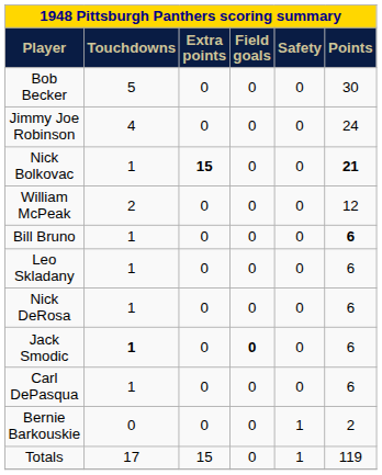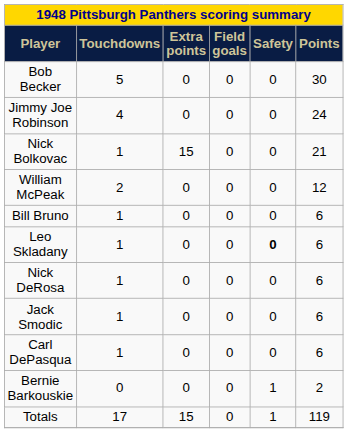Nick Bolkovac | Extra points: bold -> normal
Nick Bolkovac | Points: bold -> normal
Bill Bruno | Points: bold -> normal
Leo Skladany | Safety: normal -> bold
Jack Smodic | Touchdowns: bold -> normal
Jack Smodic | Field goals: bold -> normal
